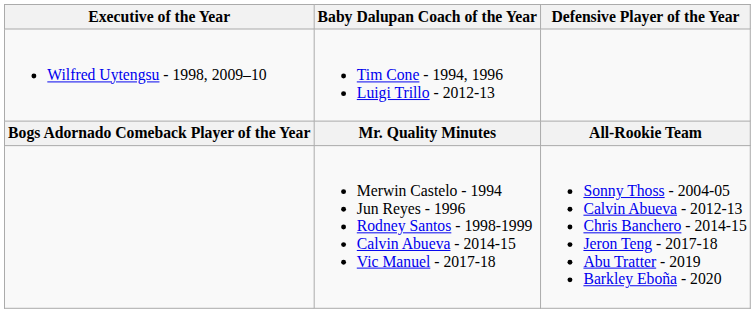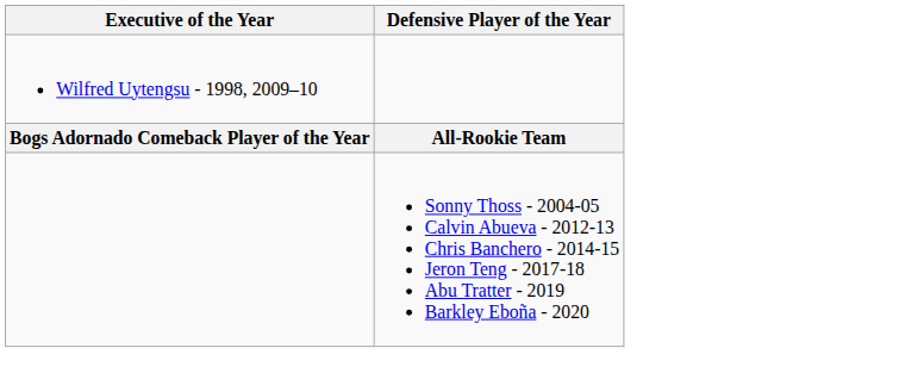- column: Baby Dalupan Coach of the Year | Tim Cone - 1994, 1996 Luigi Trillo - 2012-13 | Mr. Quality Minutes | Merwin Castelo - 1994 Jun Reyes - 1996 Rodney Santos - 1998-1999 Calvin Abueva - 2014-15 Vic Manuel - 2017-18
